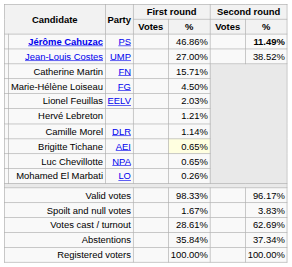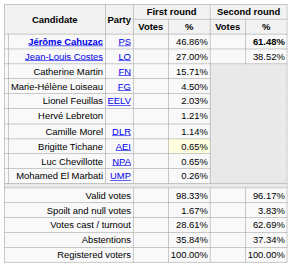Jérôme Cahuzac | Second round / %: 11.49% -> 61.48%
Jean-Louis Costes | Party: UMP -> LO
Mohamed El Marbati | Party: LO -> UMP
